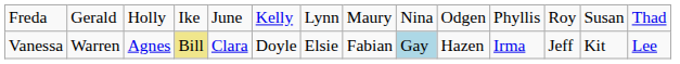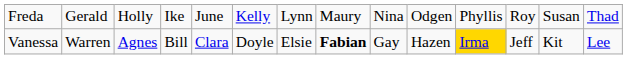Vanessa | column 4: khaki background -> no background
Vanessa | column 8: normal -> bold
Vanessa | column 9: lightblue background -> no background
Vanessa | column 11: no background -> gold background
